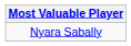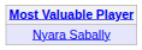row 2 | column 1: no background -> lavender background
